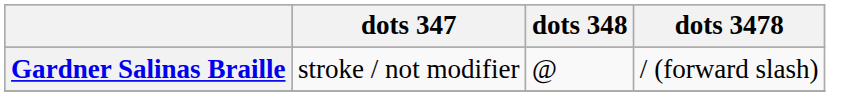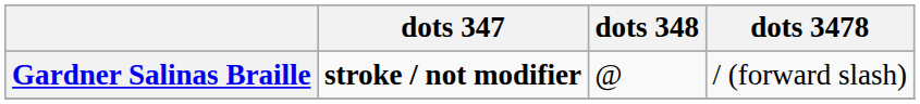Gardner Salinas Braille | dots 347: normal -> bold
